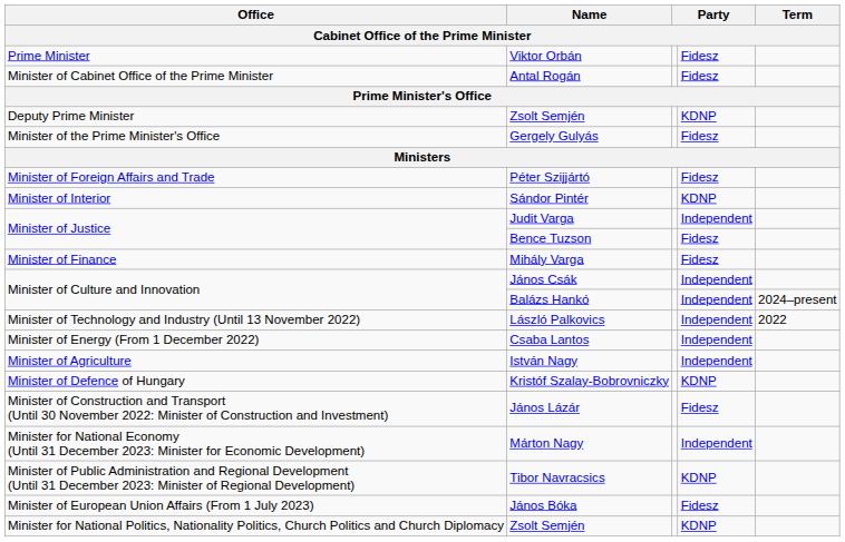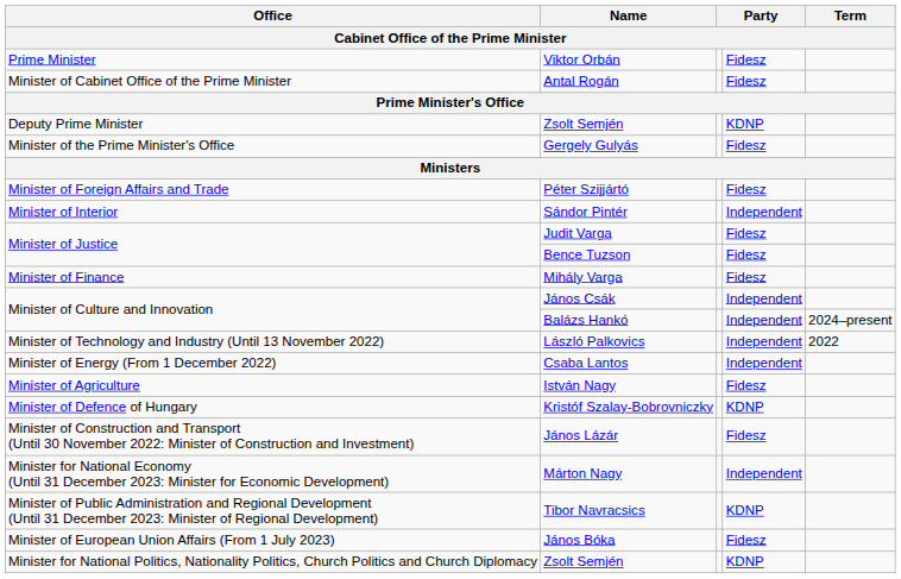Sándor Pintér | column 4: KDNP -> Independent
Judit Varga | column 4: Independent -> Fidesz
István Nagy | column 4: Independent -> Fidesz
